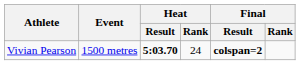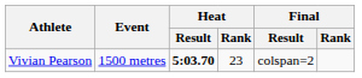Vivian Pearson | Heat / Rank: 24 -> 23
Vivian Pearson | Final / Result: bold -> normal
